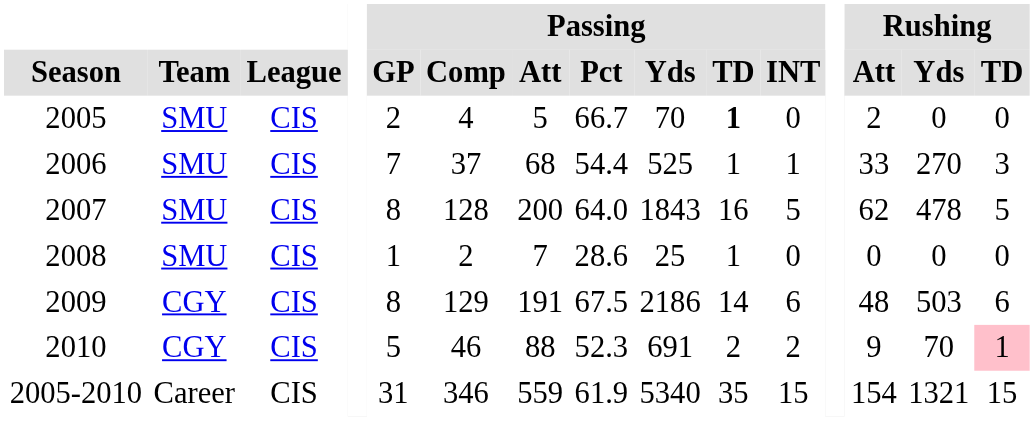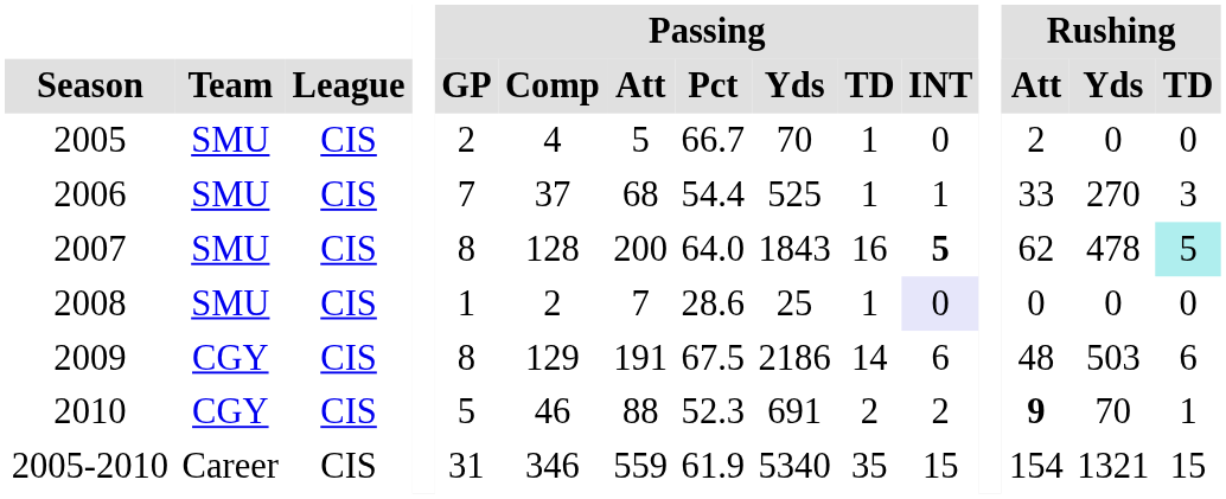2005 | Passing / TD: bold -> normal
2007 | Passing / INT: normal -> bold
2007 | Rushing / TD: no background -> paleturquoise background
2008 | Passing / INT: no background -> lavender background
2010 | Rushing / Att: normal -> bold
2010 | Rushing / TD: pink background -> no background
